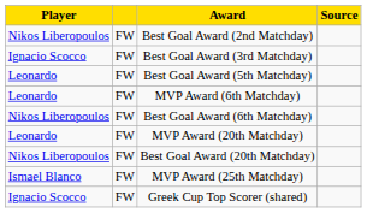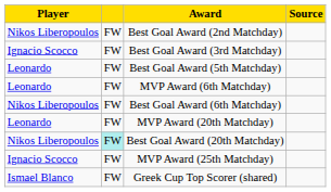Best Goal Award (20th Matchday) | column 2: no background -> paleturquoise background
MVP Award (25th Matchday) | Player: Ismael Blanco -> Ignacio Scocco
Greek Cup Top Scorer (shared) | Player: Ignacio Scocco -> Ismael Blanco
